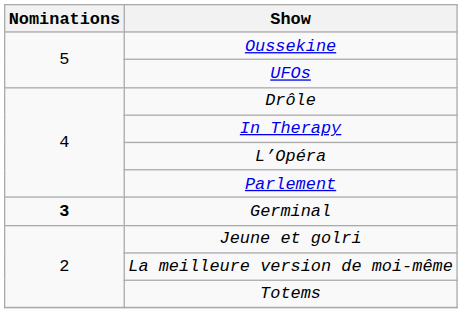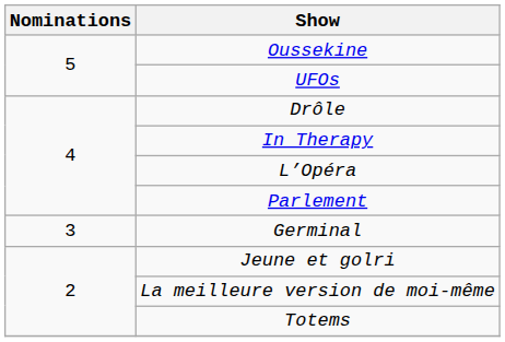Germinal | Nominations: bold -> normal
